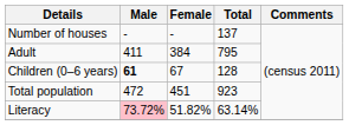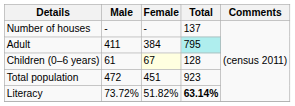Adult | Total: no background -> paleturquoise background
Children (0–6 years) | Male: bold -> normal
Children (0–6 years) | Female: no background -> lightyellow background
Literacy | Male: pink background -> no background
Literacy | Total: normal -> bold
